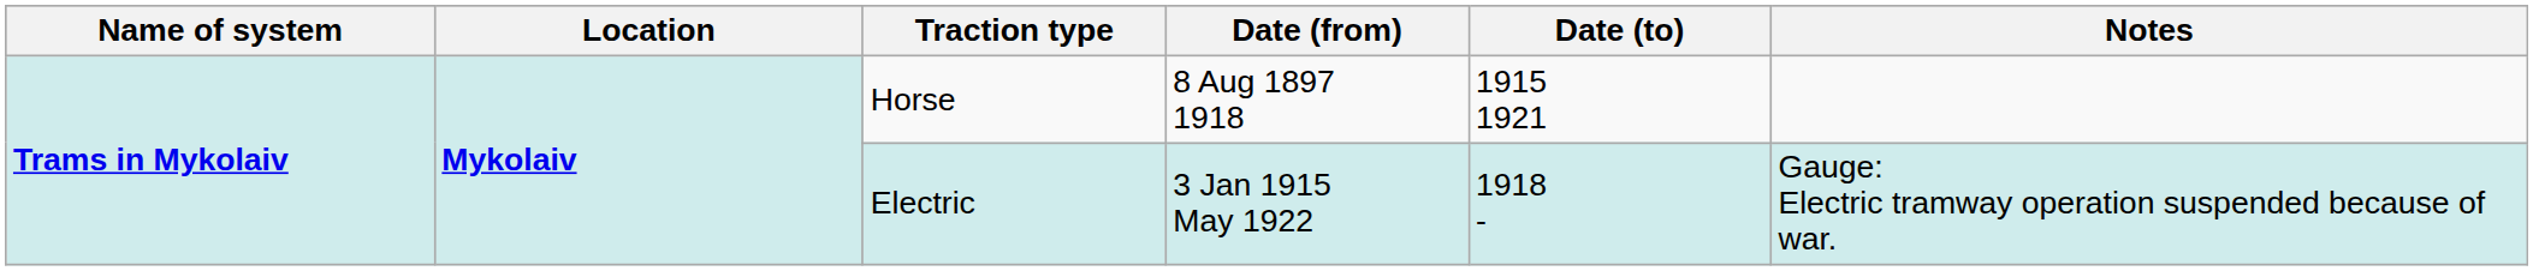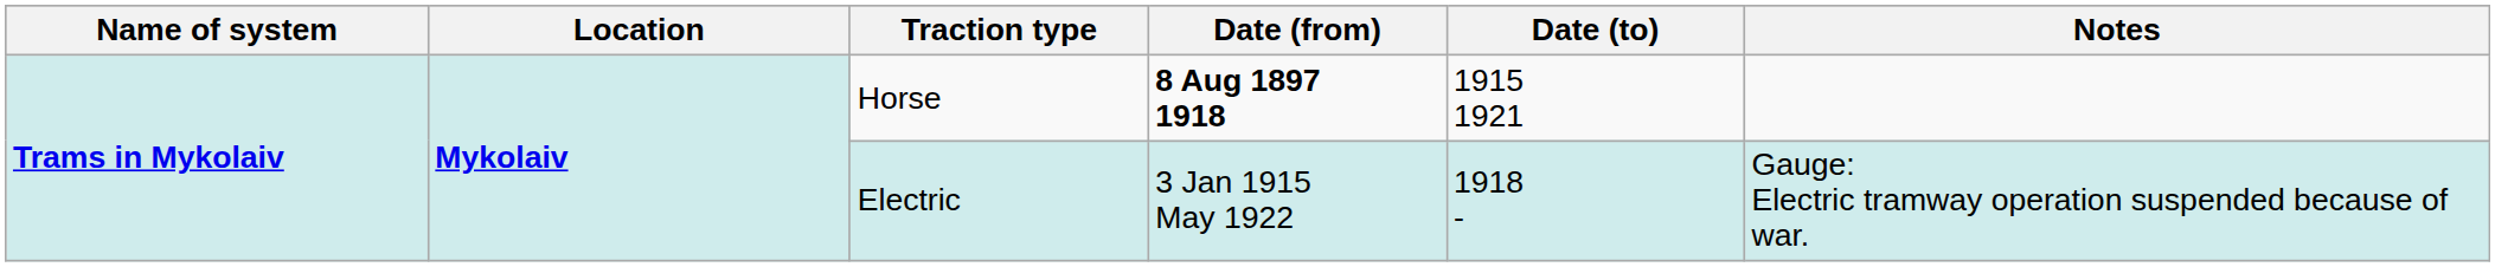Horse | Date (from): normal -> bold
